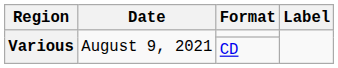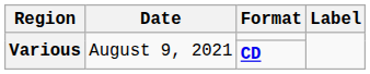CD | Format: normal -> bold
